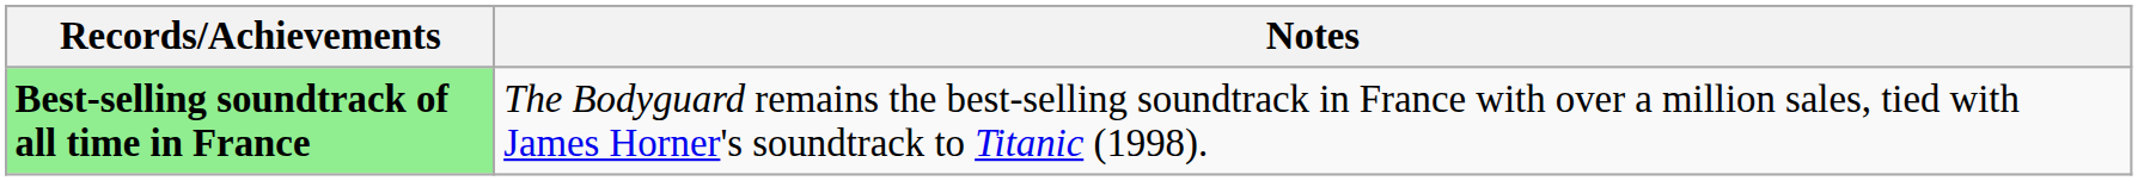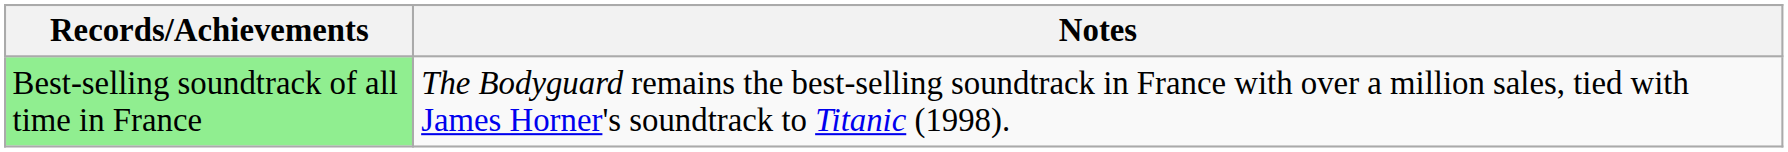row 2 | Records/Achievements: bold -> normal
